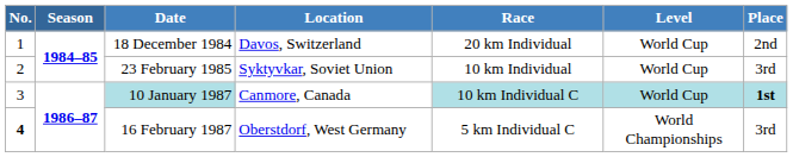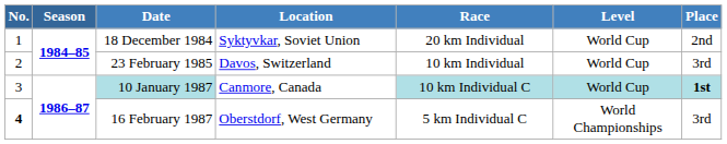18 December 1984 | Location: Davos, Switzerland -> Syktyvkar, Soviet Union
23 February 1985 | Location: Syktyvkar, Soviet Union -> Davos, Switzerland
